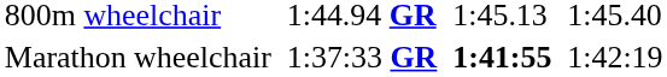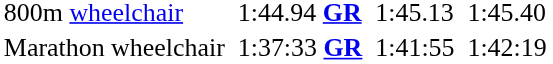Marathon wheelchair | column 3: bold -> normal
